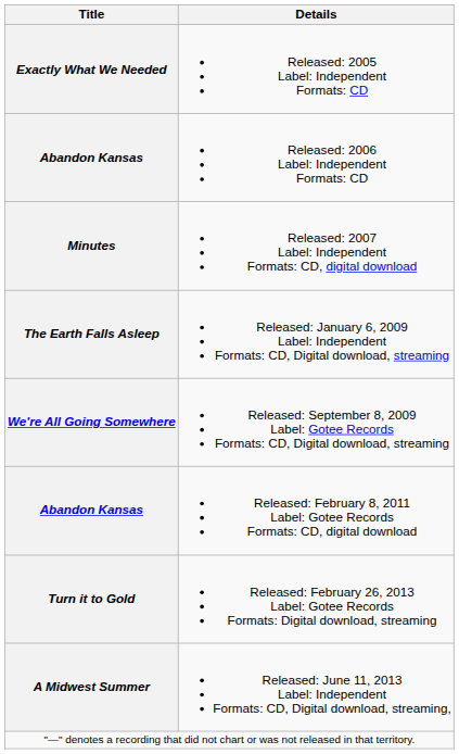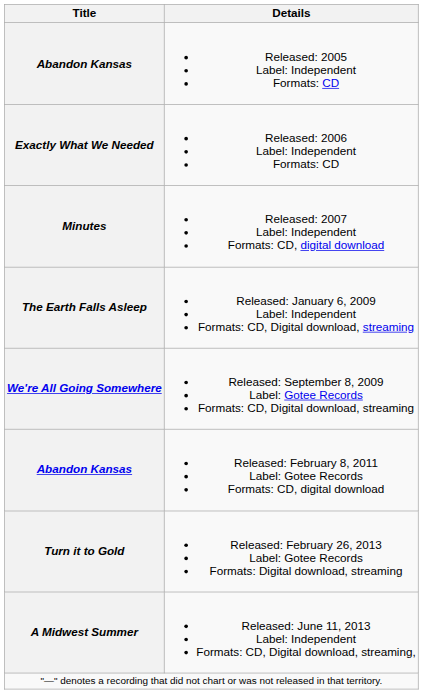Released: 2005 Label: Independent Formats: CD | Title: Exactly What We Needed -> Abandon Kansas
Released: 2006 Label: Independent Formats: CD | Title: Abandon Kansas -> Exactly What We Needed
